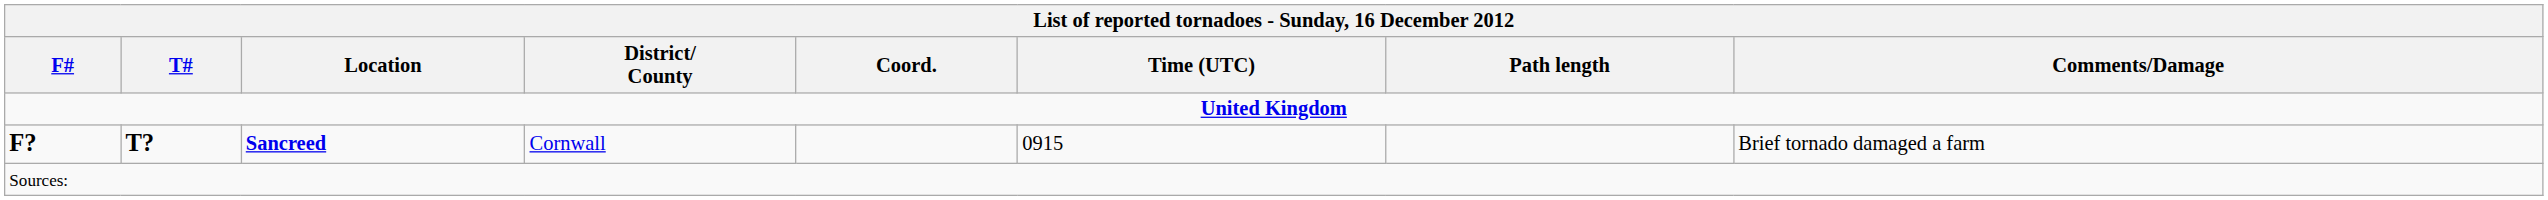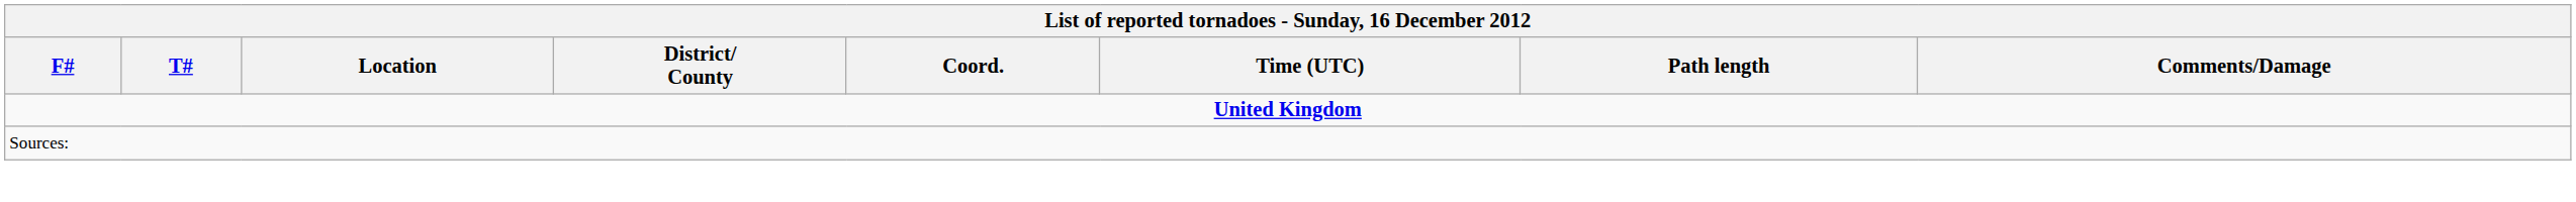- row: F? | T? | Sancreed | Cornwall | 0915 | Brief tornado damaged a farm
